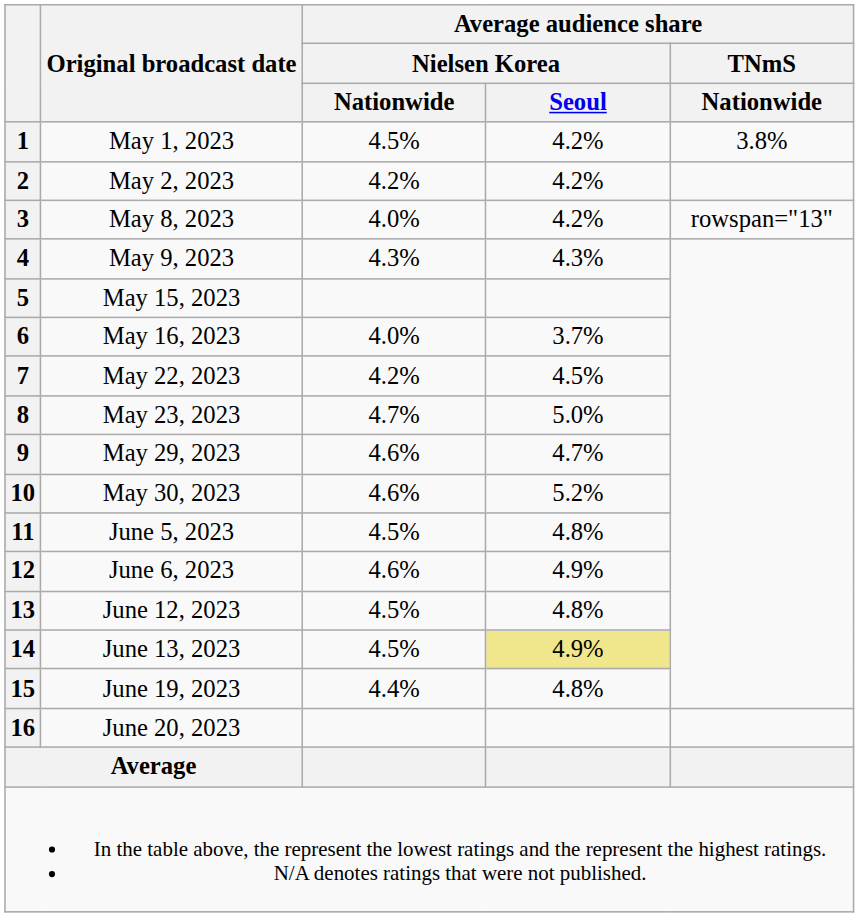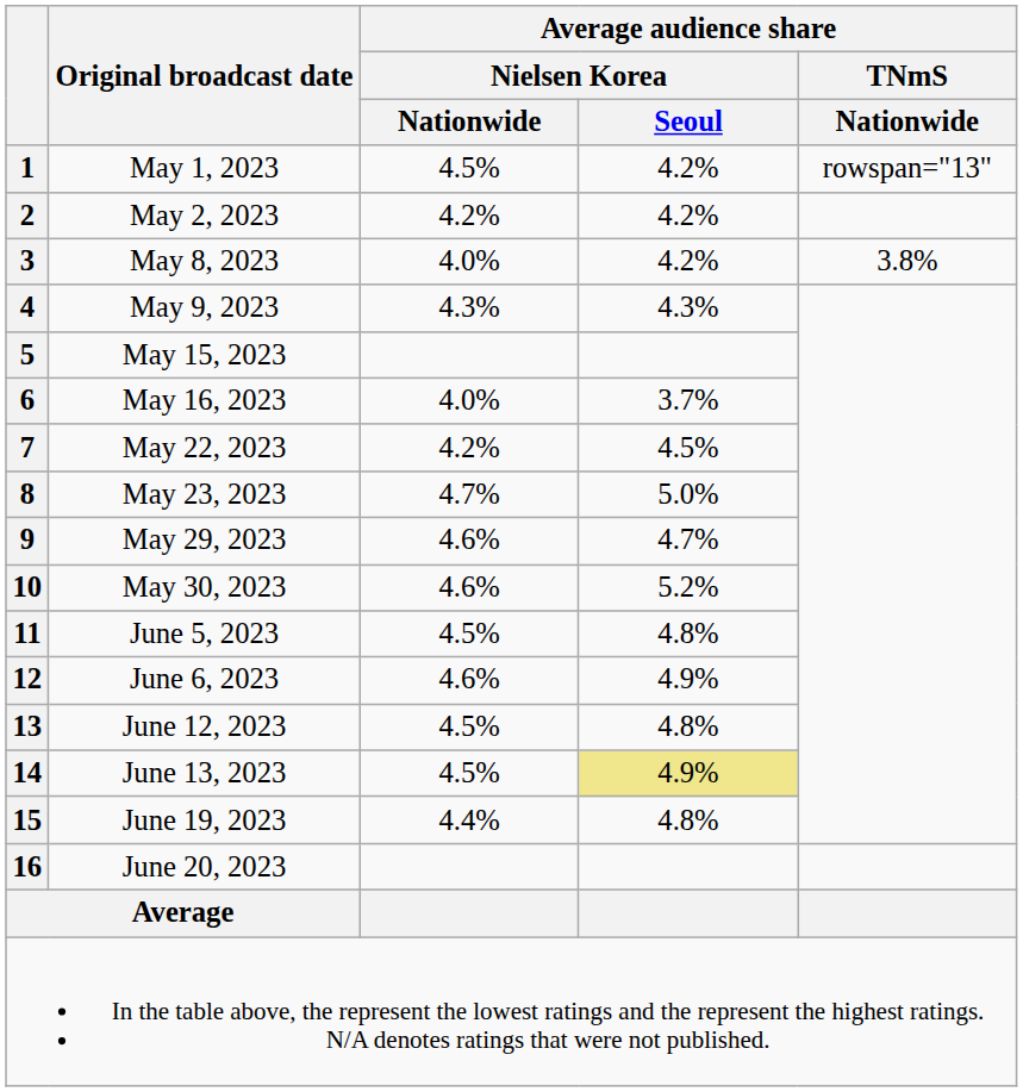1 | Average audience share / TNmS / Nationwide: 3.8% -> rowspan="13"
3 | Average audience share / TNmS / Nationwide: rowspan="13" -> 3.8%
